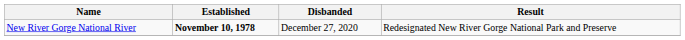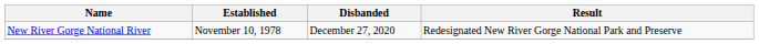New River Gorge National River | Established: bold -> normal
